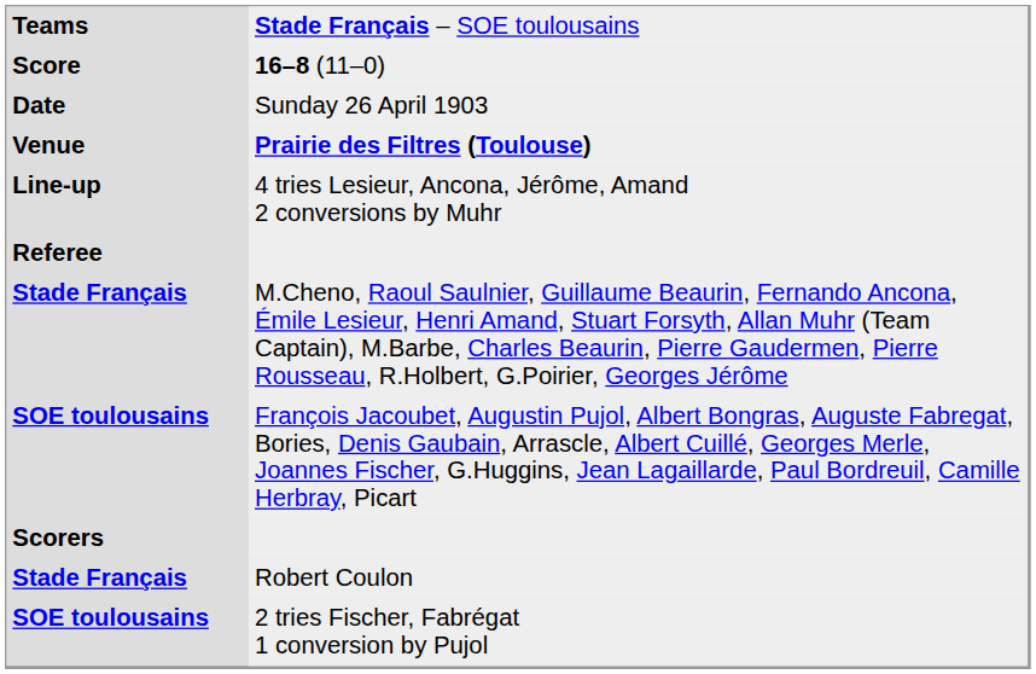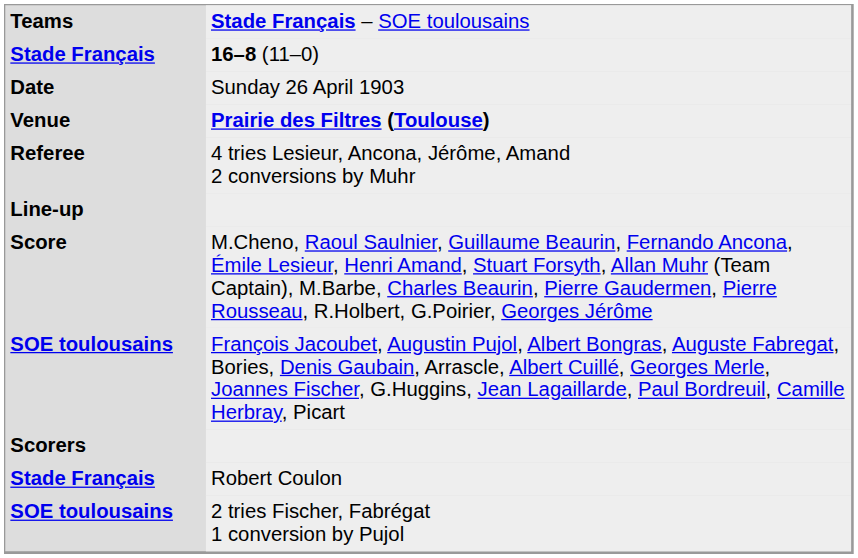row 2 | column 1: Score -> Stade Français
row 5 | column 1: Line-up -> Referee
row 6 | column 1: Referee -> Line-up
row 7 | column 1: Stade Français -> Score
